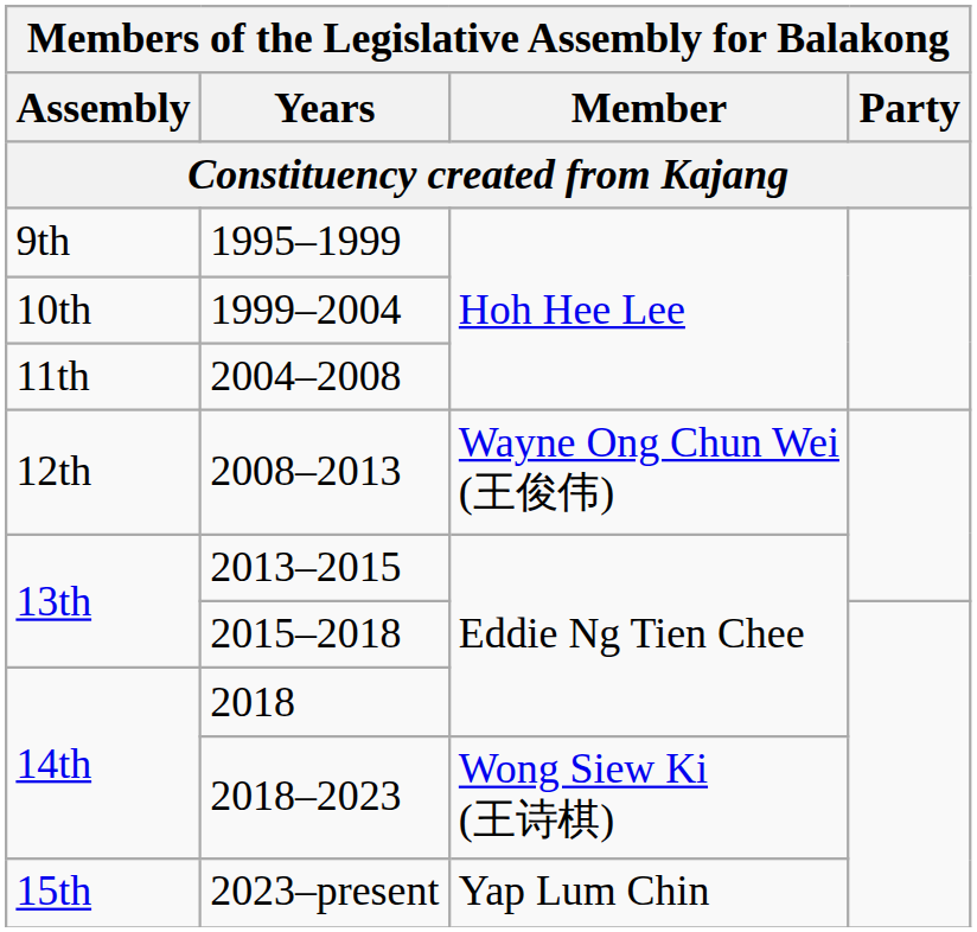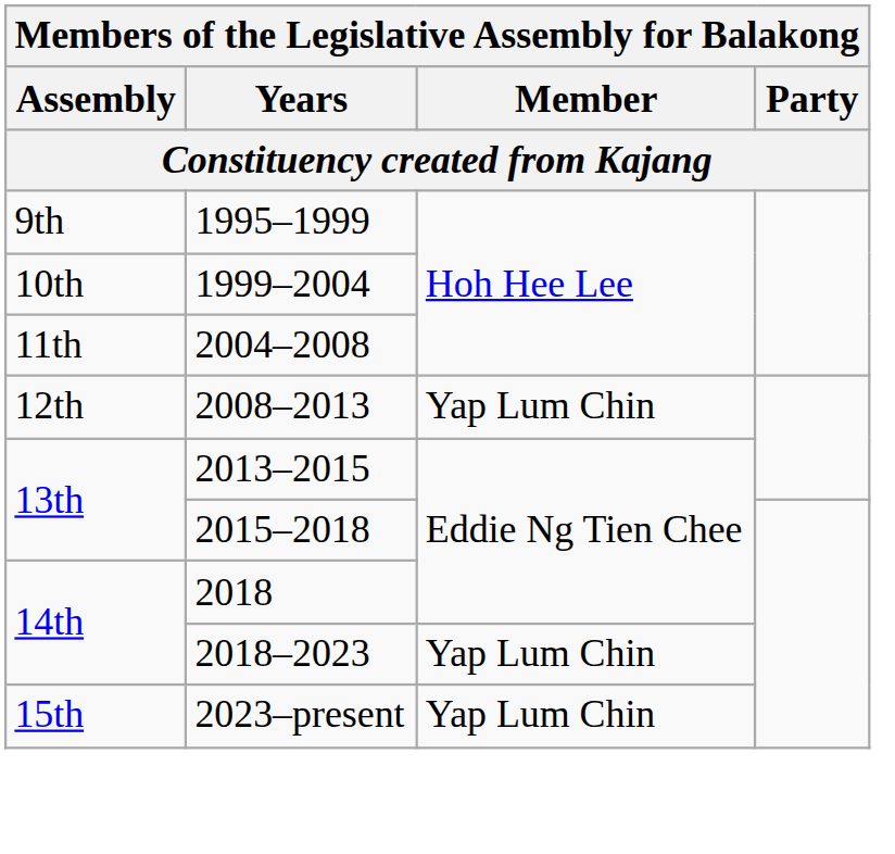2008–2013 | Member: Wayne Ong Chun Wei (王俊伟) -> Yap Lum Chin
2018–2023 | Member: Wong Siew Ki (王诗棋) -> Yap Lum Chin
